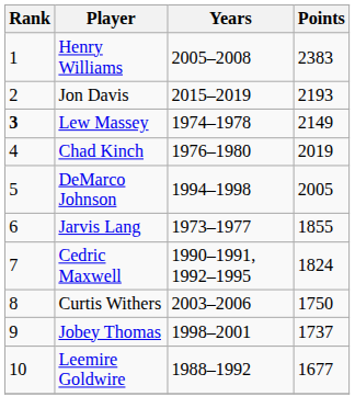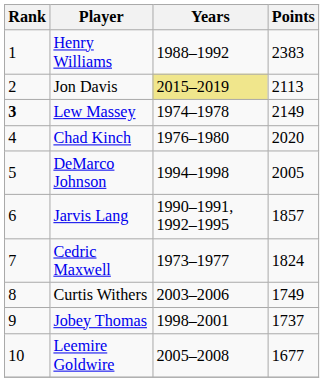Henry Williams | Years: 2005–2008 -> 1988–1992
Jon Davis | Years: no background -> khaki background
Jon Davis | Points: 2193 -> 2113
Chad Kinch | Points: 2019 -> 2020
Jarvis Lang | Years: 1973–1977 -> 1990–1991, 1992–1995
Jarvis Lang | Points: 1855 -> 1857
Cedric Maxwell | Years: 1990–1991, 1992–1995 -> 1973–1977
Curtis Withers | Points: 1750 -> 1749
Leemire Goldwire | Years: 1988–1992 -> 2005–2008
